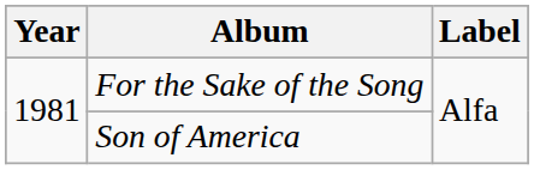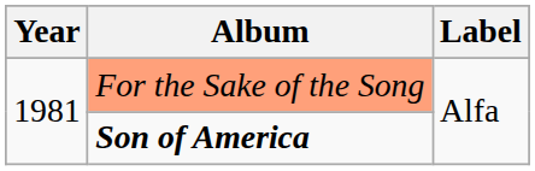For the Sake of the Song | Album: no background -> lightsalmon background
Son of America | Album: normal -> bold
